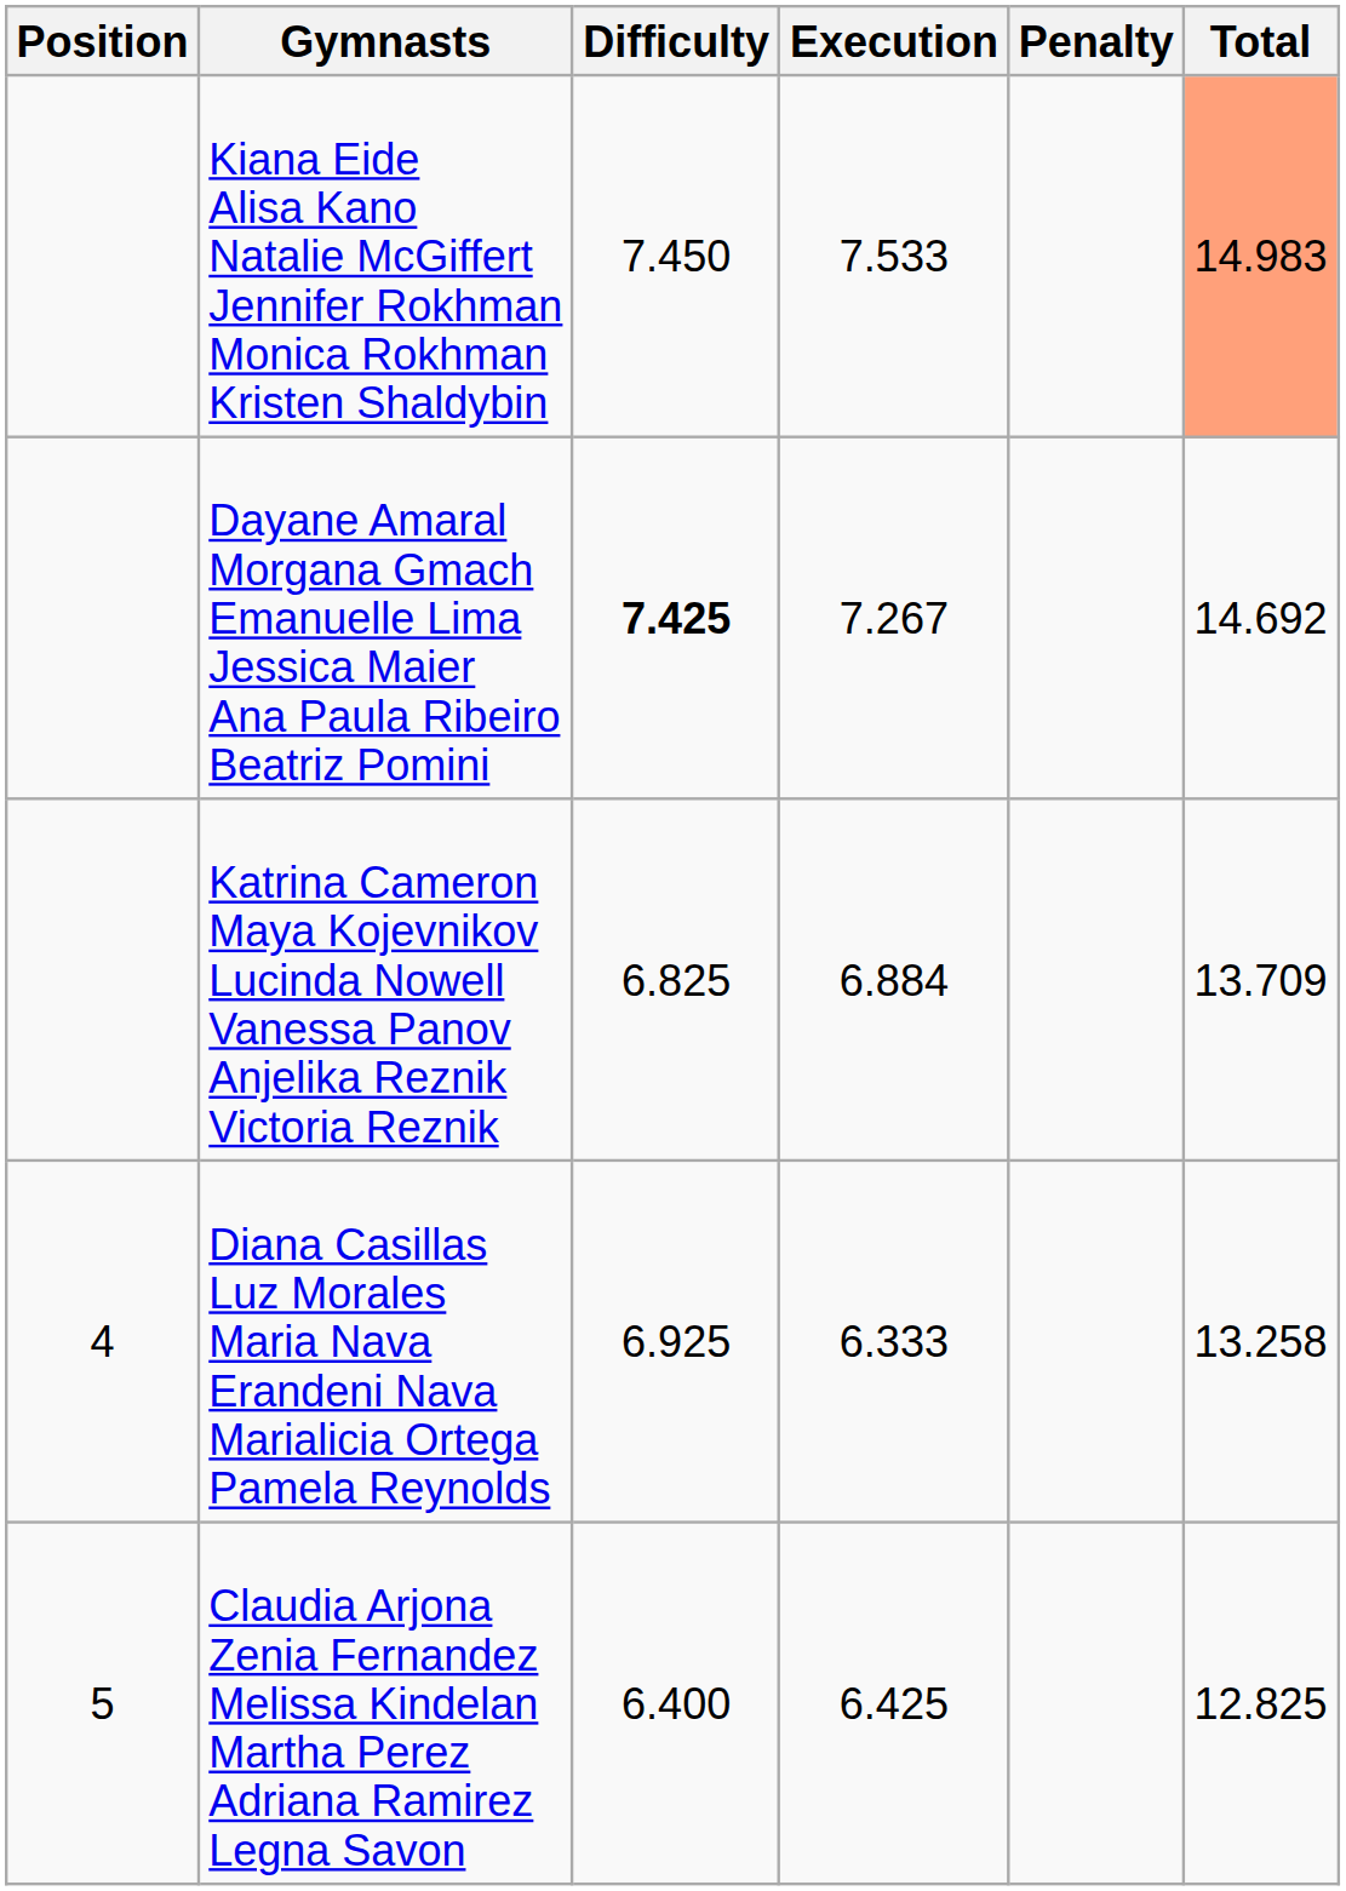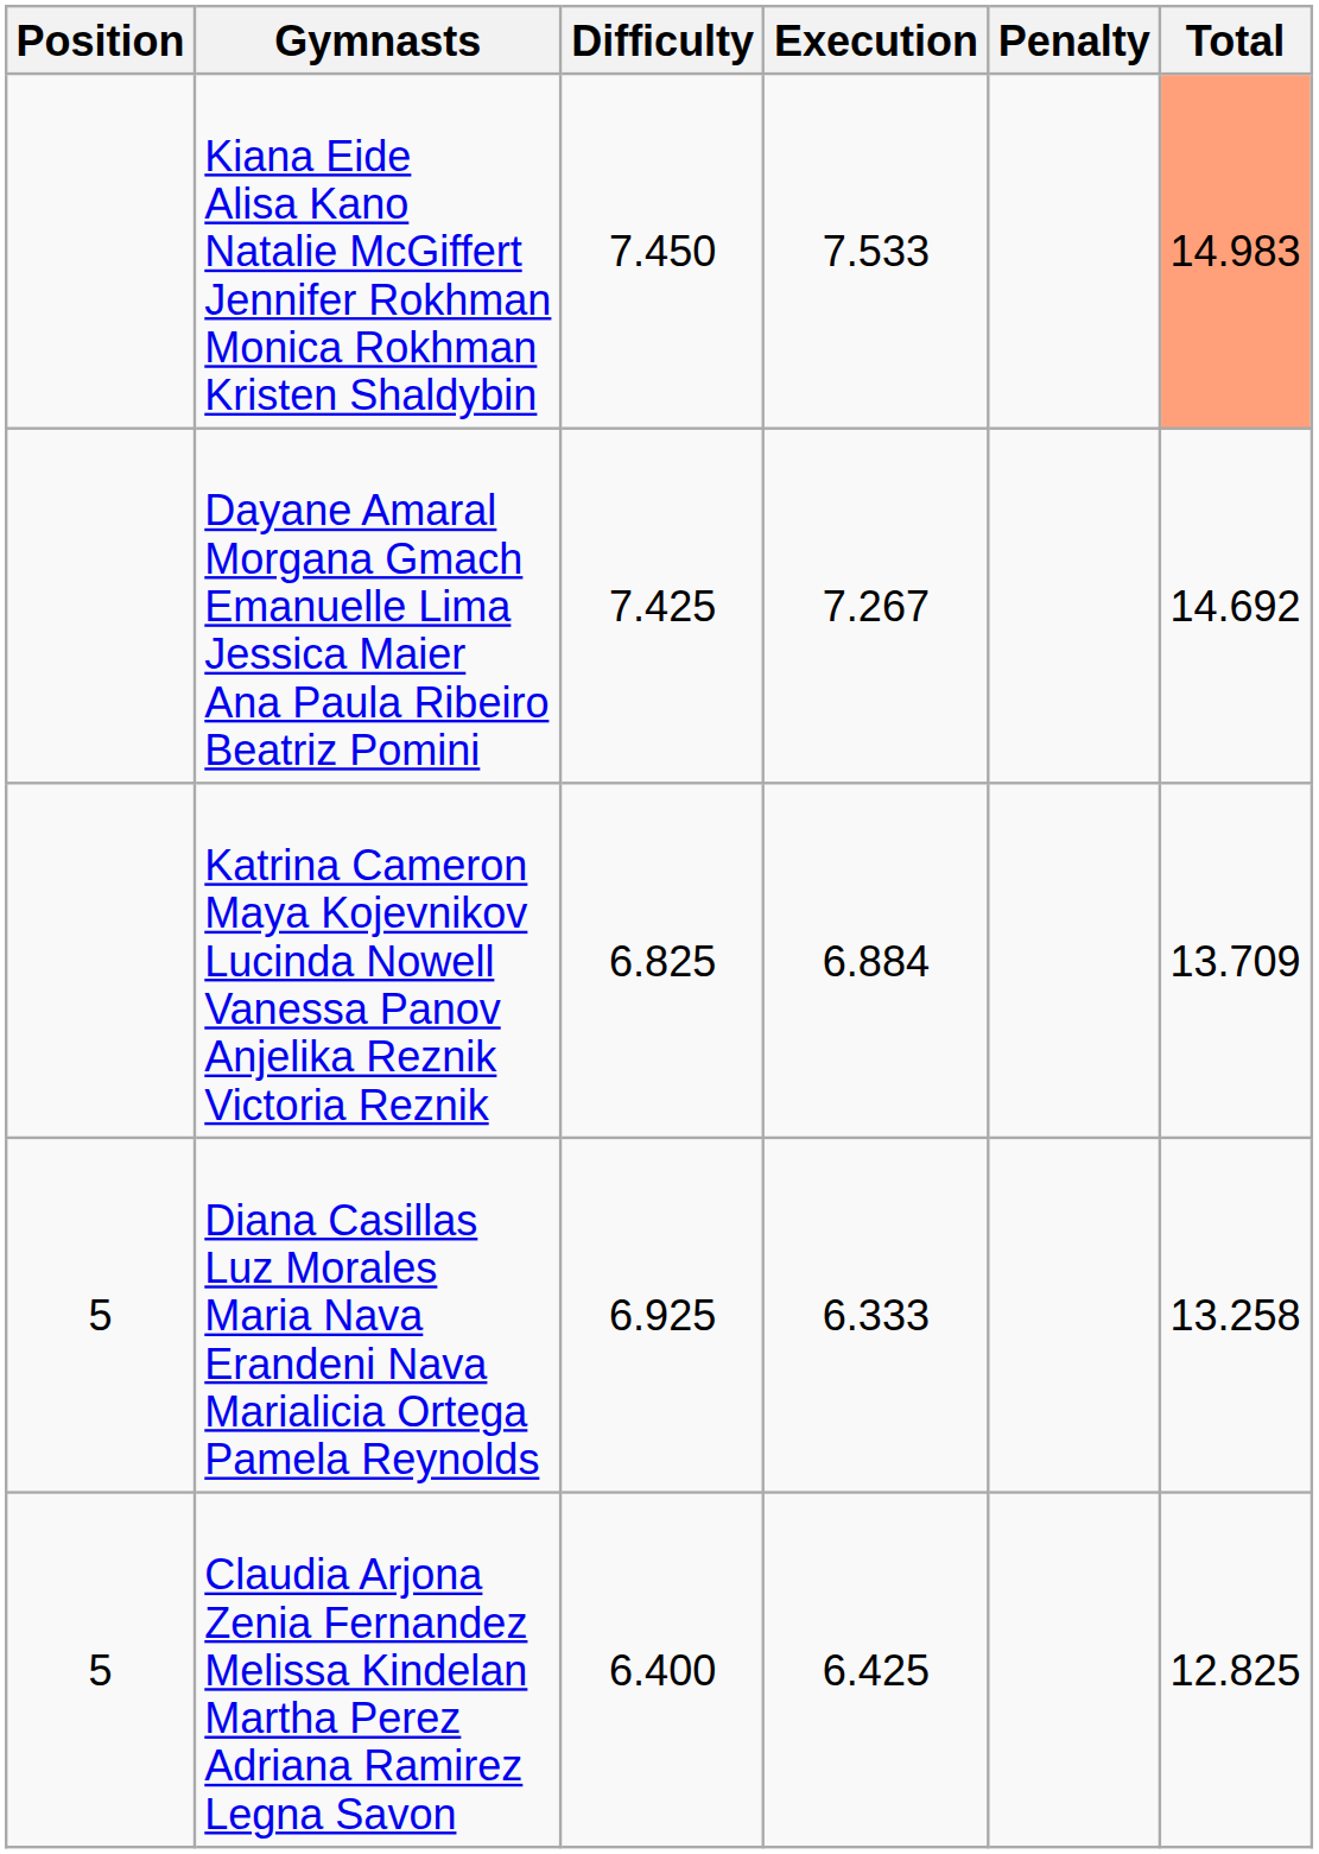row 3 | Difficulty: bold -> normal
row 5 | Position: 4 -> 5
